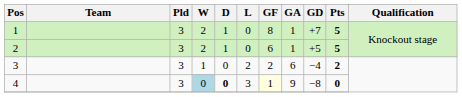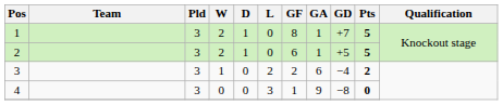4 | W: lightblue background -> no background
4 | D: bold -> normal
4 | GF: lightyellow background -> no background
